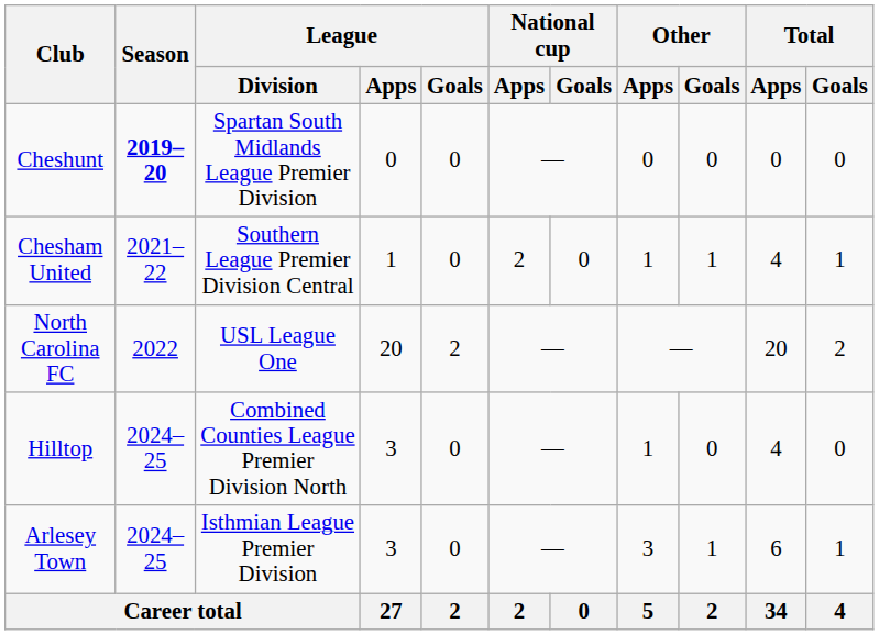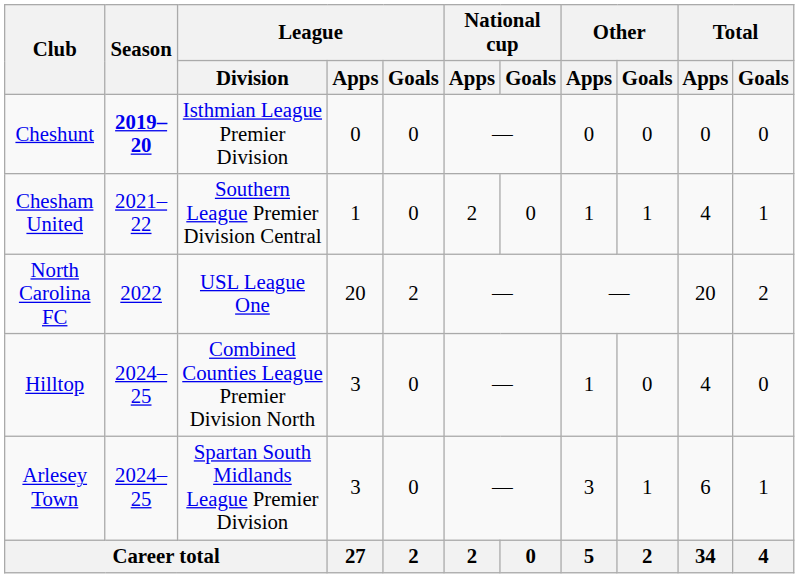Cheshunt | League / Division: Spartan South Midlands League Premier Division -> Isthmian League Premier Division
Arlesey Town | League / Division: Isthmian League Premier Division -> Spartan South Midlands League Premier Division
